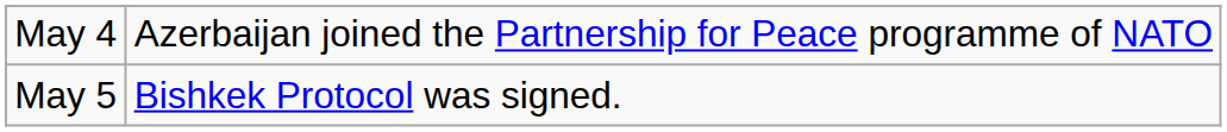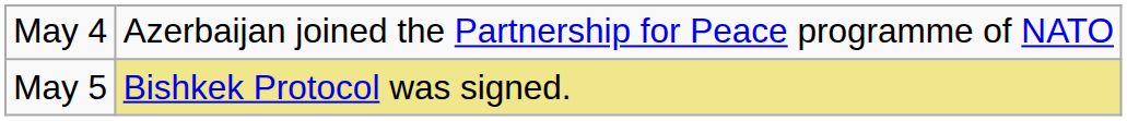May 5 | column 2: no background -> khaki background
